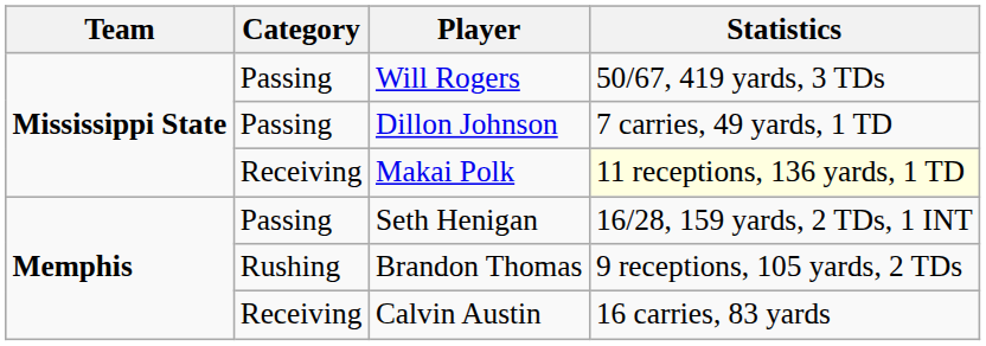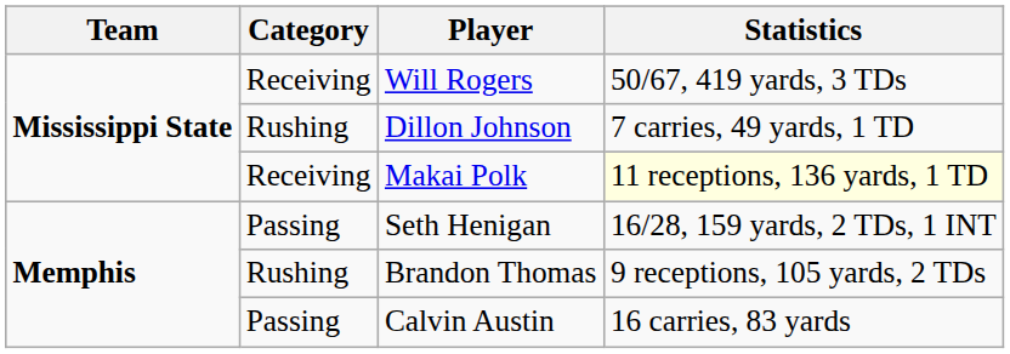Will Rogers | Category: Passing -> Receiving
Dillon Johnson | Category: Passing -> Rushing
Calvin Austin | Category: Receiving -> Passing
